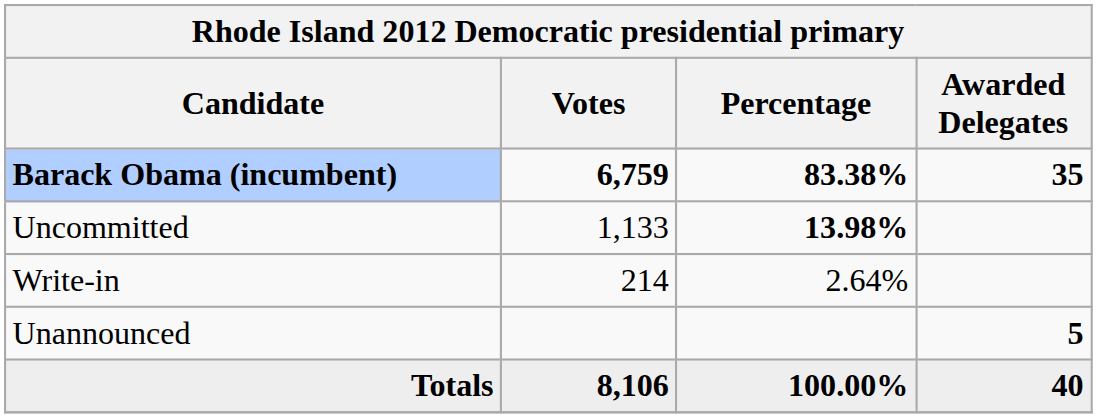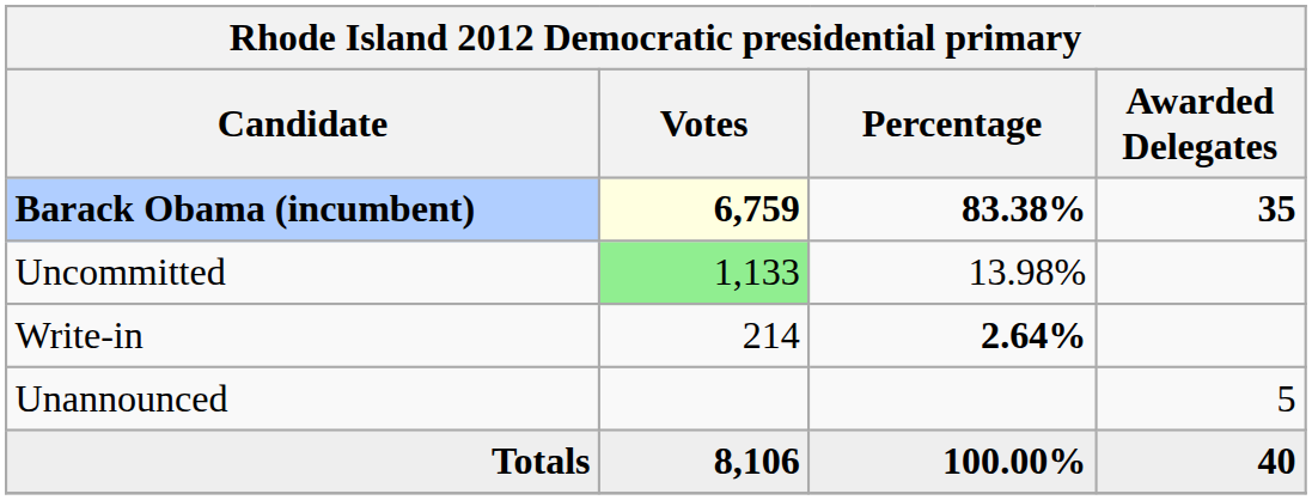Barack Obama (incumbent) | Votes: no background -> lightyellow background
Uncommitted | Votes: no background -> lightgreen background
Uncommitted | Percentage: bold -> normal
Write-in | Percentage: normal -> bold
Unannounced | Awarded Delegates: bold -> normal
